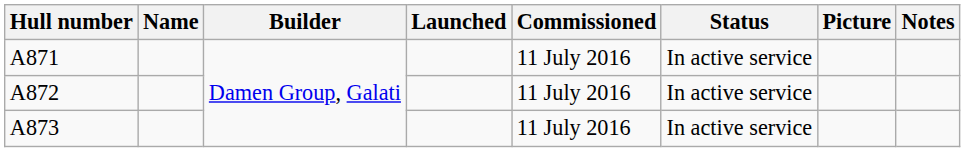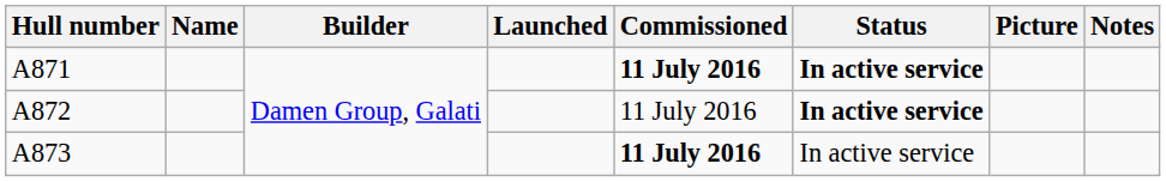A871 | Commissioned: normal -> bold
A871 | Status: normal -> bold
A872 | Status: normal -> bold
A873 | Commissioned: normal -> bold
